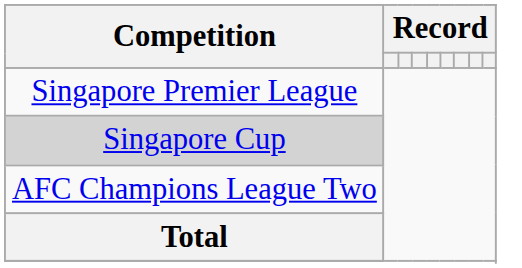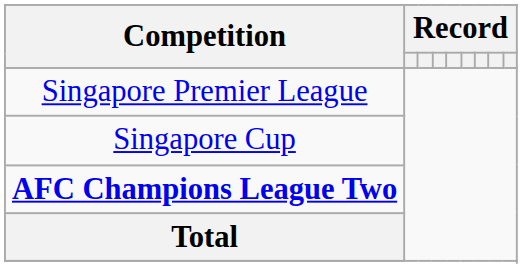Singapore Cup | Competition: lightgrey background -> no background
AFC Champions League Two | Competition: normal -> bold
